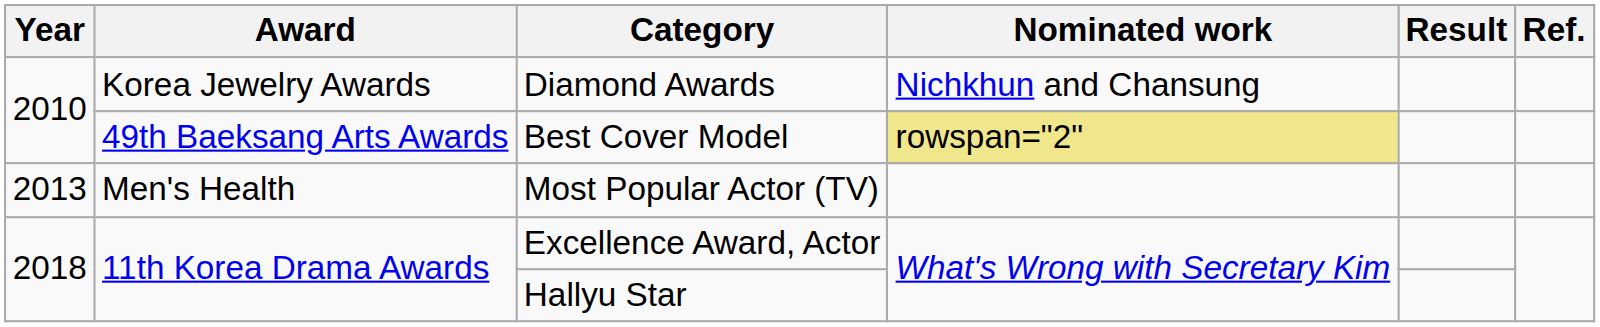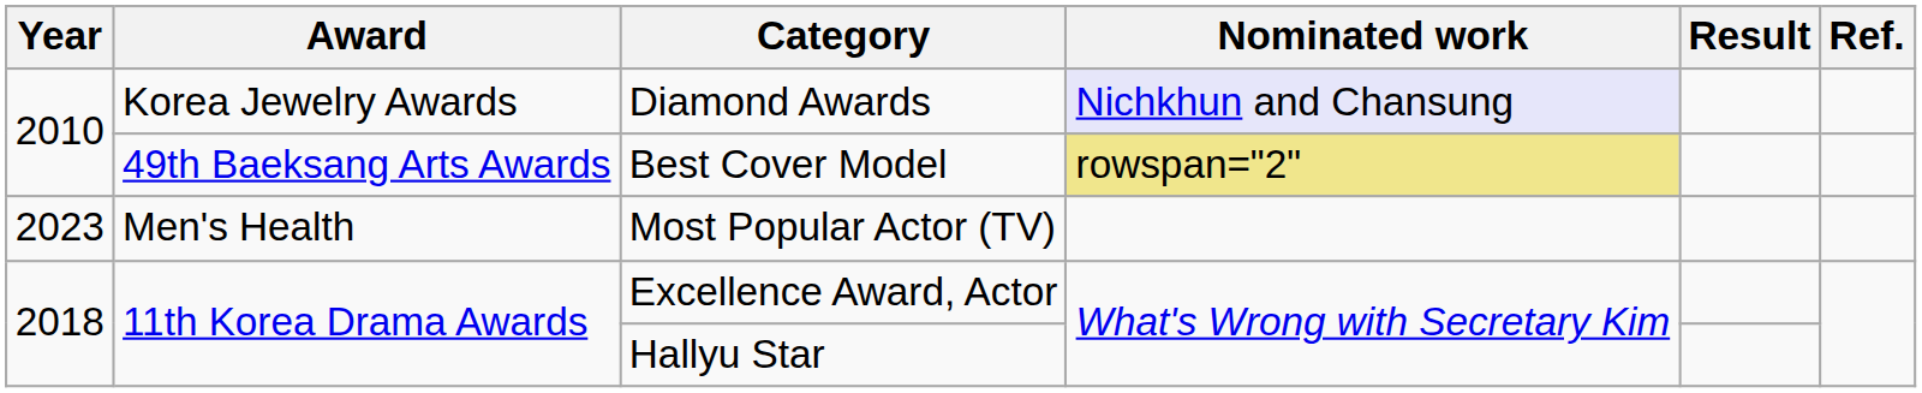Diamond Awards | Nominated work: no background -> lavender background
Most Popular Actor (TV) | Year: 2013 -> 2023
